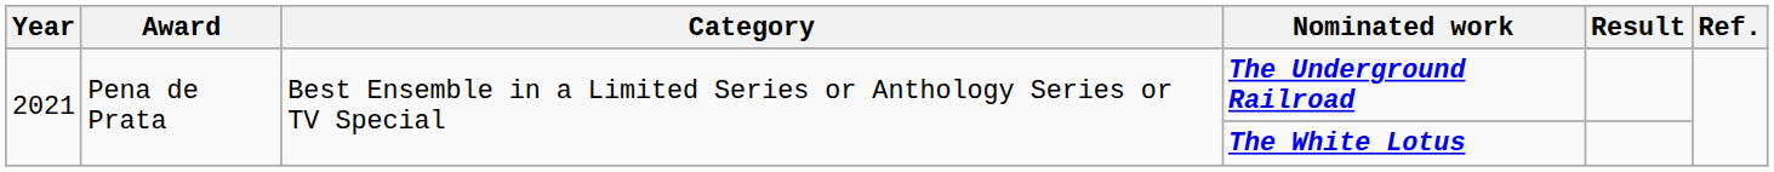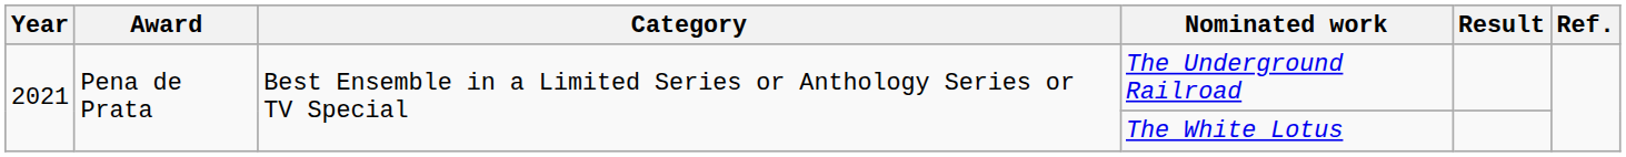The Underground Railroad | Nominated work: bold -> normal
The White Lotus | Nominated work: bold -> normal
